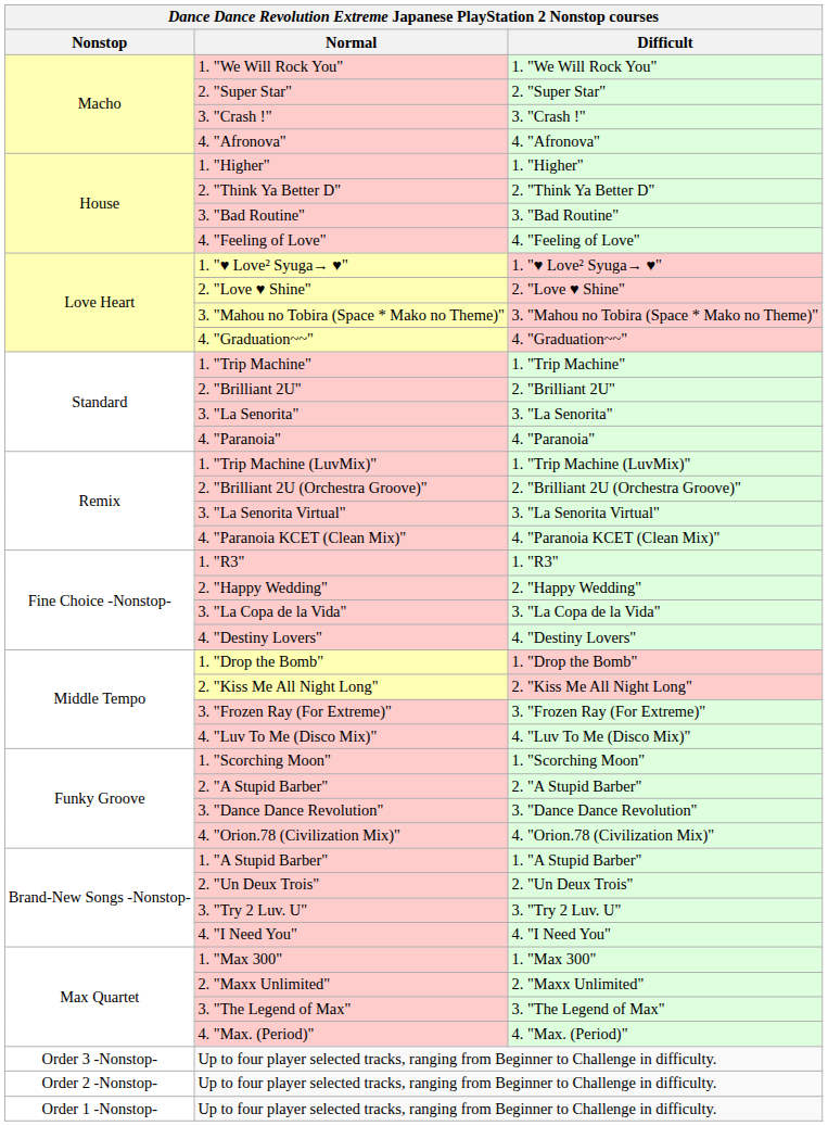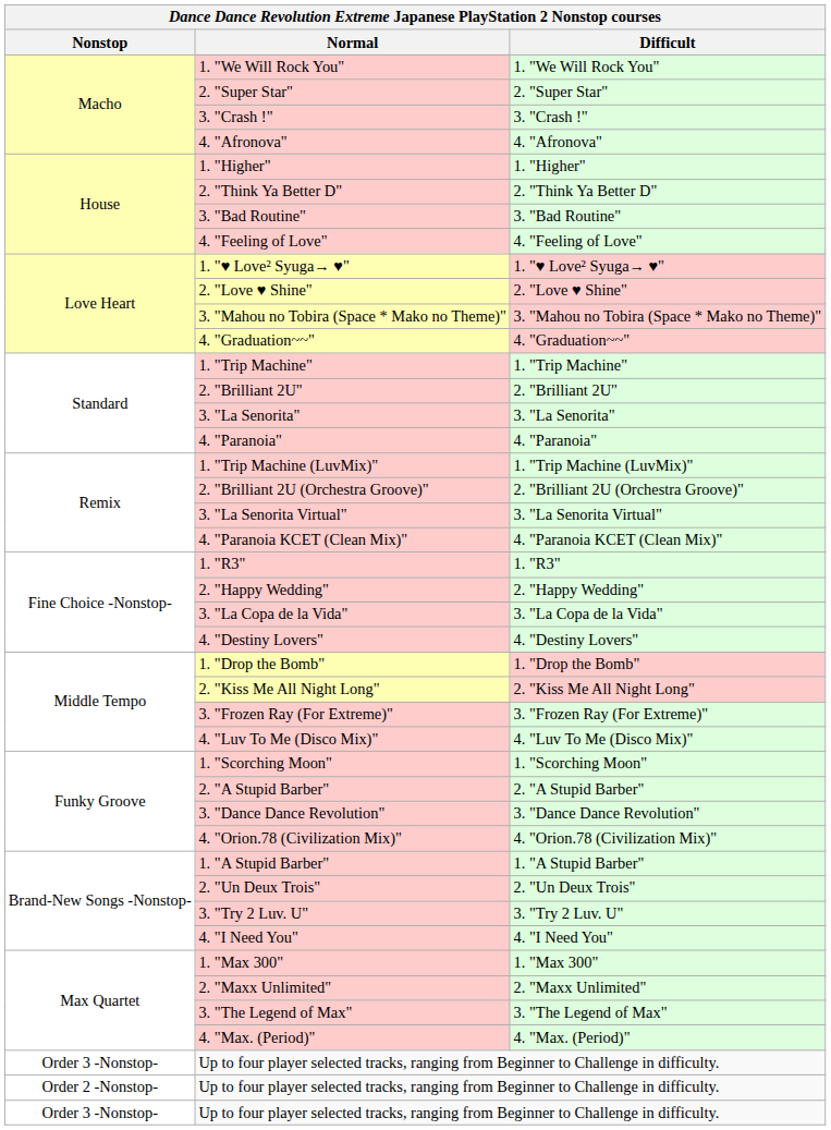row 45 | Nonstop: Order 1 -Nonstop- -> Order 3 -Nonstop-
